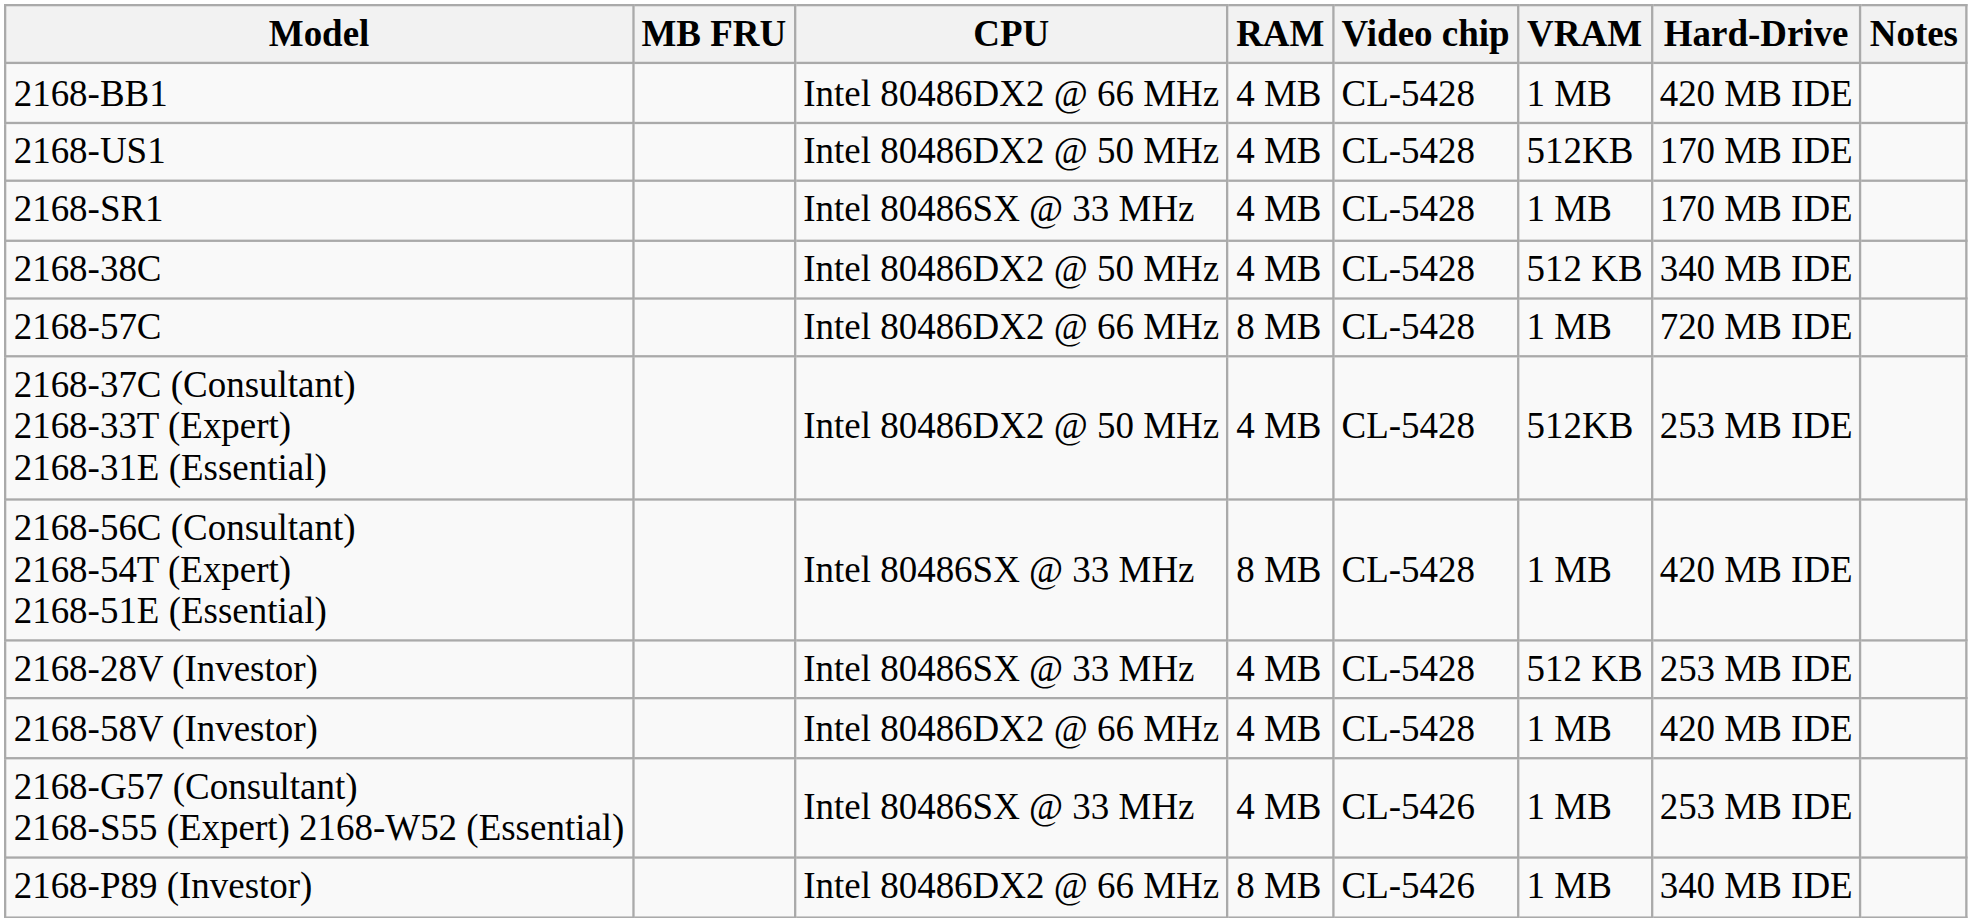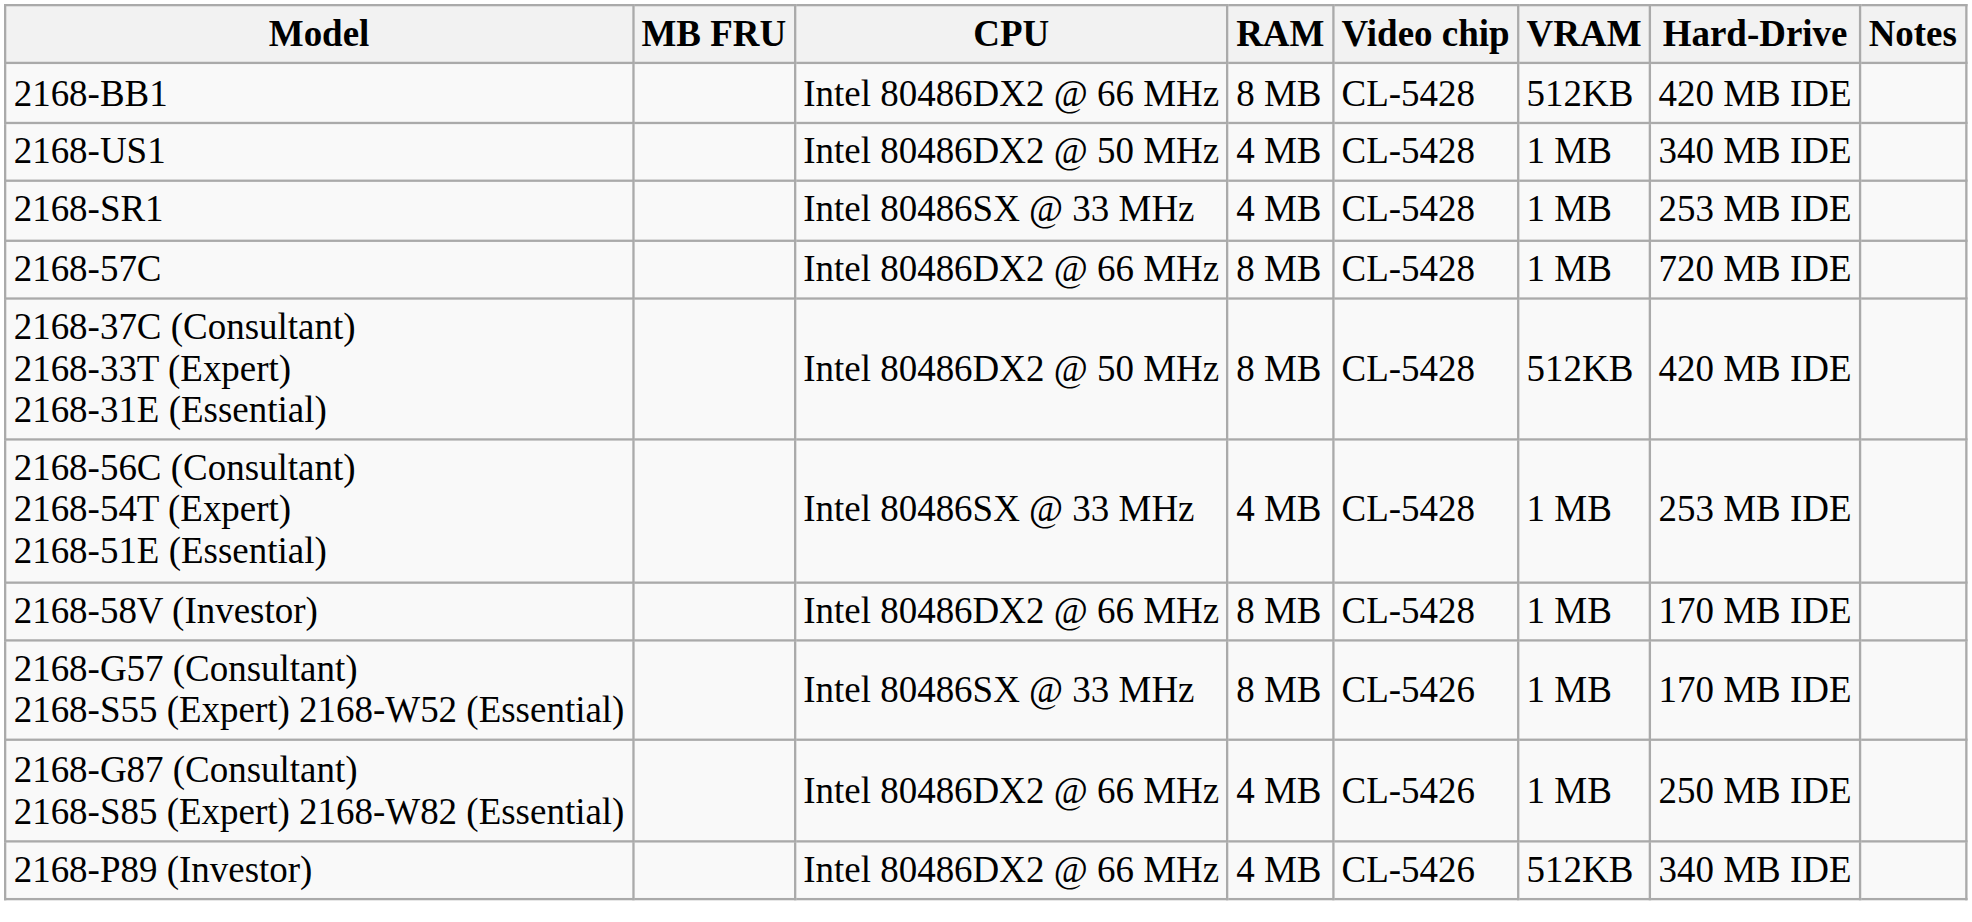2168-BB1 | RAM: 4 MB -> 8 MB
2168-BB1 | VRAM: 1 MB -> 512KB
2168-US1 | VRAM: 512KB -> 1 MB
2168-US1 | Hard-Drive: 170 MB IDE -> 340 MB IDE
2168-SR1 | Hard-Drive: 170 MB IDE -> 253 MB IDE
- row: 2168-38C | Intel 80486DX2 @ 50 MHz | 4 MB | CL-5428 | 512 KB | 340 MB IDE
2168-37C (Consultant) 2168-33T (Expert) 2168-31E (Essential) | RAM: 4 MB -> 8 MB
2168-37C (Consultant) 2168-33T (Expert) 2168-31E (Essential) | Hard-Drive: 253 MB IDE -> 420 MB IDE
2168-56C (Consultant) 2168-54T (Expert) 2168-51E (Essential) | RAM: 8 MB -> 4 MB
2168-56C (Consultant) 2168-54T (Expert) 2168-51E (Essential) | Hard-Drive: 420 MB IDE -> 253 MB IDE
- row: 2168-28V (Investor) | Intel 80486SX @ 33 MHz | 4 MB | CL-5428 | 512 KB | 253 MB IDE
2168-58V (Investor) | RAM: 4 MB -> 8 MB
2168-58V (Investor) | Hard-Drive: 420 MB IDE -> 170 MB IDE
2168-G57 (Consultant) 2168-S55 (Expert) 2168-W52 (Essential) | RAM: 4 MB -> 8 MB
2168-G57 (Consultant) 2168-S55 (Expert) 2168-W52 (Essential) | Hard-Drive: 253 MB IDE -> 170 MB IDE
+ row: 2168-G87 (Consultant) 2168-S85 (Expert) 2168-W82 (Essential) | Intel 80486DX2 @ 66 MHz | 4 MB | CL-5426 | 1 MB | 250 MB IDE
2168-P89 (Investor) | RAM: 8 MB -> 4 MB
2168-P89 (Investor) | VRAM: 1 MB -> 512KB
